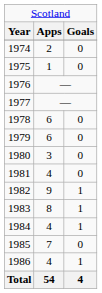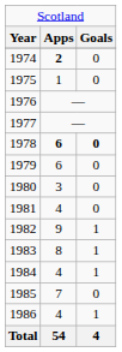1974 | column 2: normal -> bold
1978 | column 2: normal -> bold
1978 | column 3: normal -> bold
